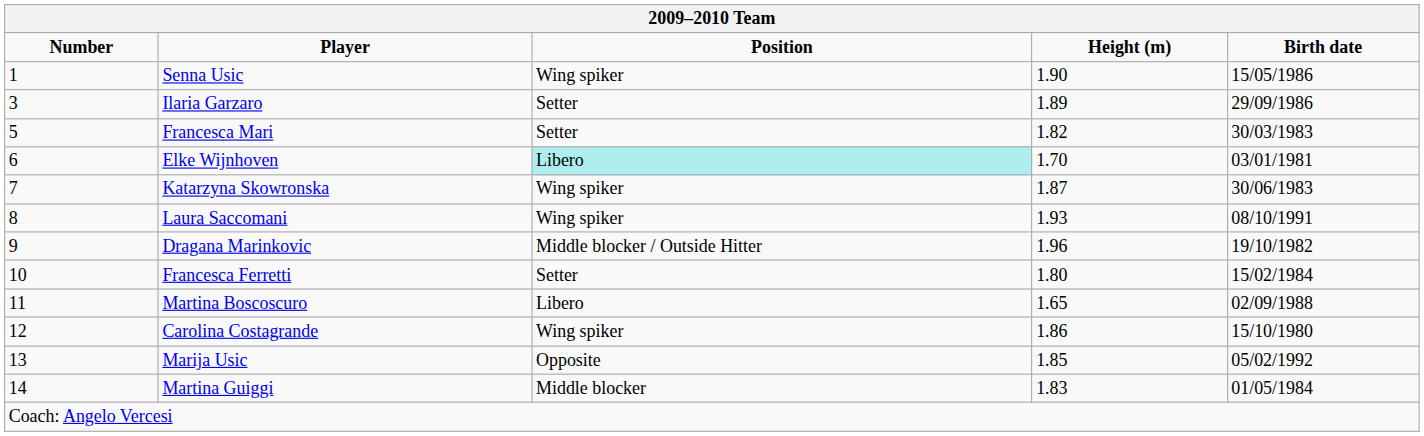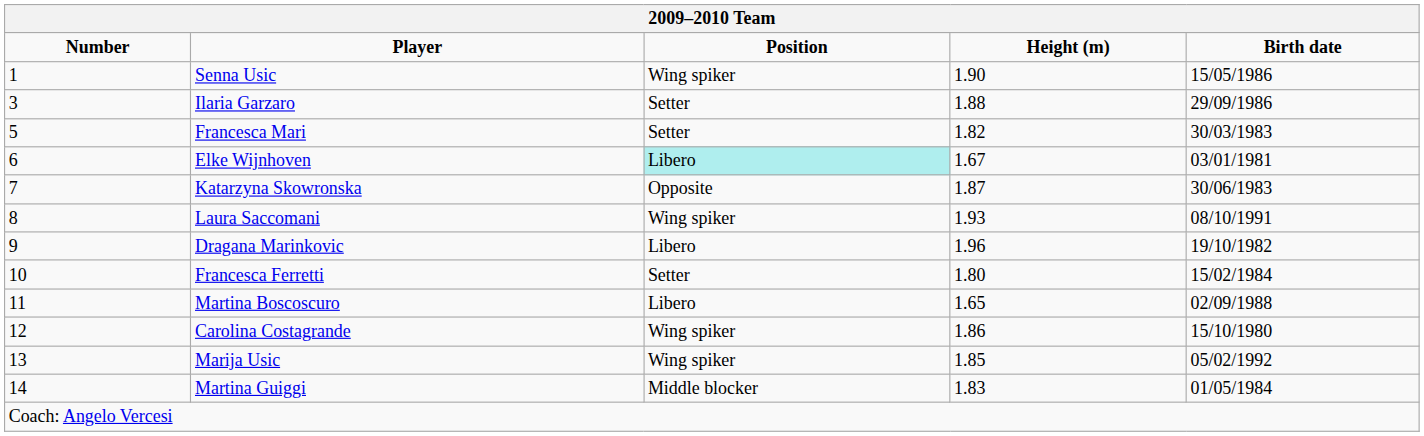Ilaria Garzaro | Height (m): 1.89 -> 1.88
Elke Wijnhoven | Height (m): 1.70 -> 1.67
Katarzyna Skowronska | Position: Wing spiker -> Opposite
Dragana Marinkovic | Position: Middle blocker / Outside Hitter -> Libero
Marija Usic | Position: Opposite -> Wing spiker
